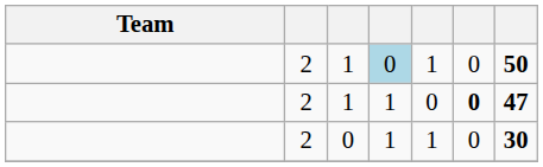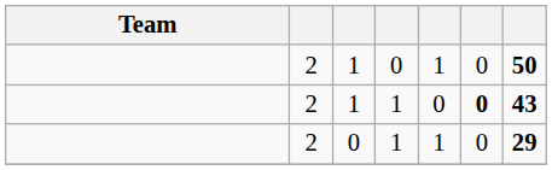row 2 | column 4: lightblue background -> no background
row 3 | column 7: 47 -> 43
row 4 | column 7: 30 -> 29
